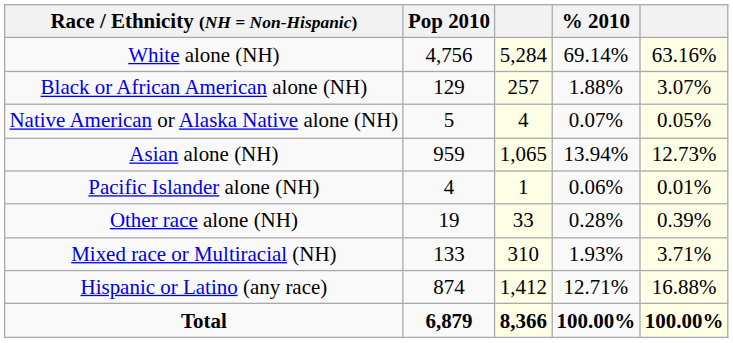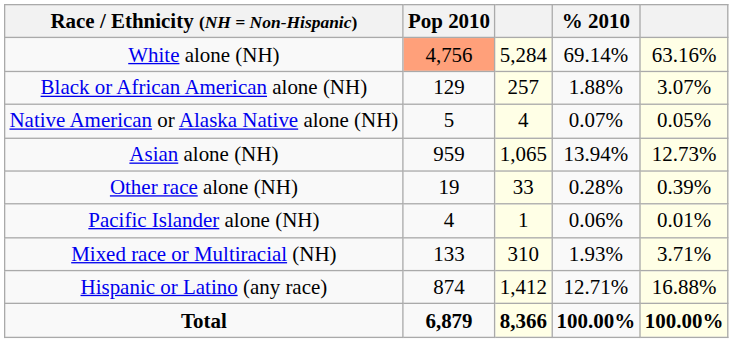White alone (NH) | Pop 2010: no background -> lightsalmon background
rows swapped: Pacific Islander alone (NH) <-> Other race alone (NH)
